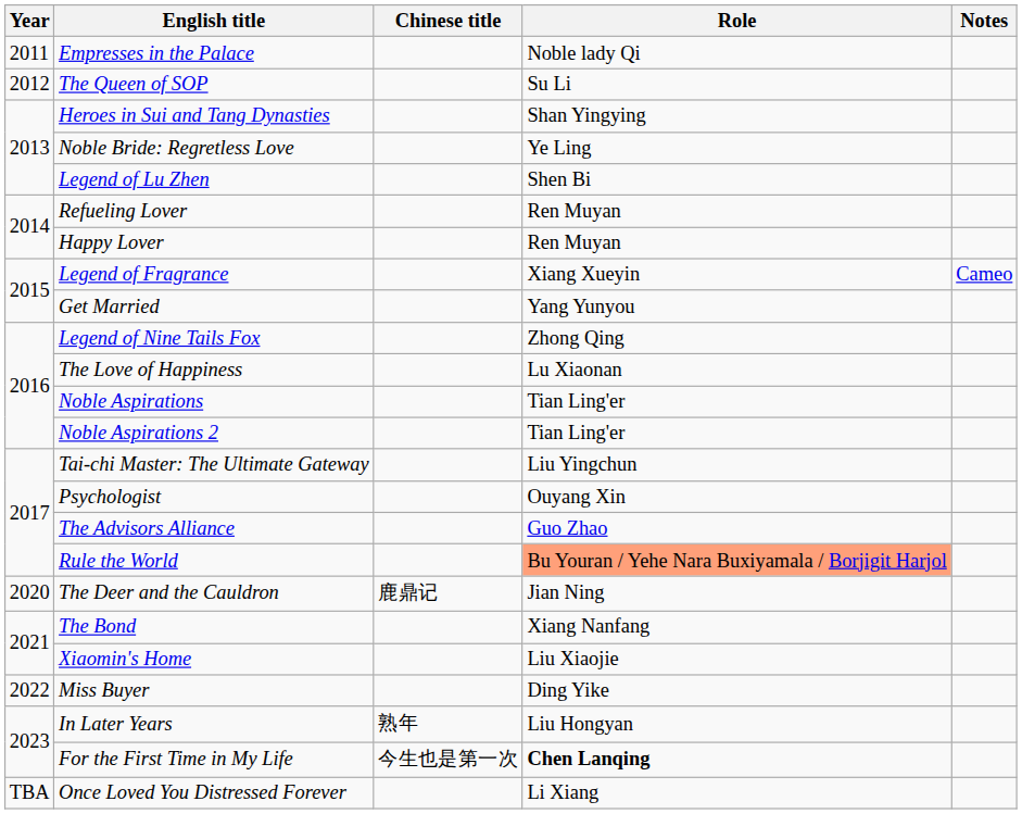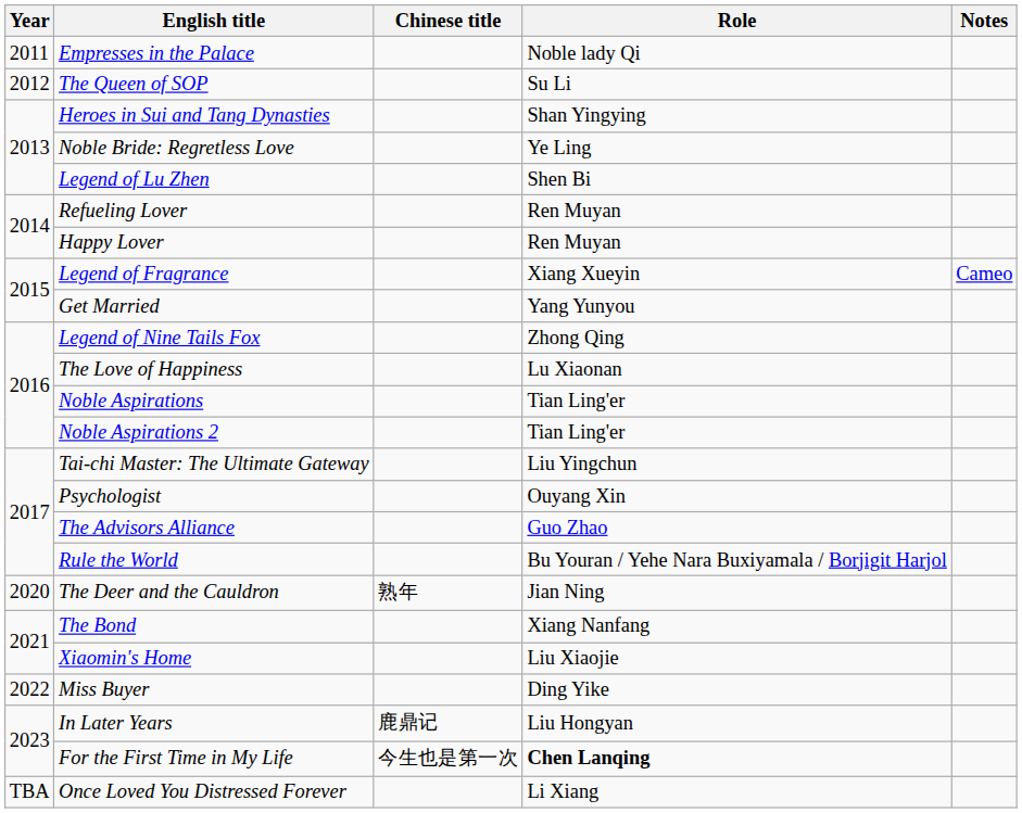Rule the World | Role: lightsalmon background -> no background
The Deer and the Cauldron | Chinese title: 鹿鼎记 -> 熟年
In Later Years | Chinese title: 熟年 -> 鹿鼎记
